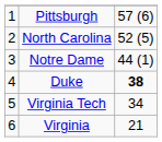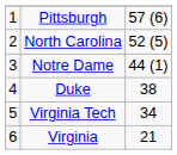Duke | column 3: bold -> normal
